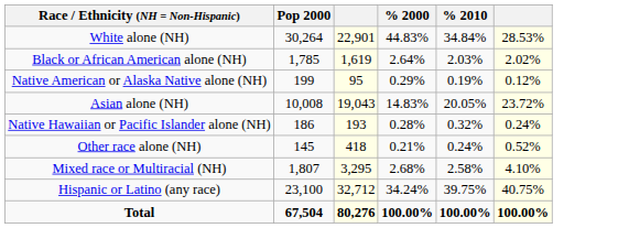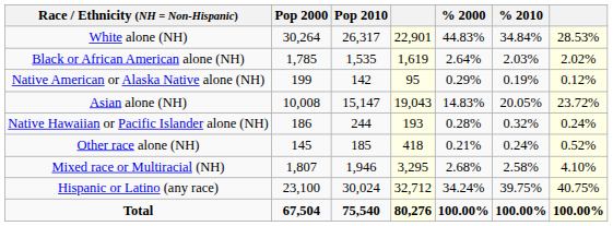+ column: Pop 2010 | 26,317 | 1,535 | 142 | 15,147 | 244 | 185 | 1,946 | 30,024 | 75,540
